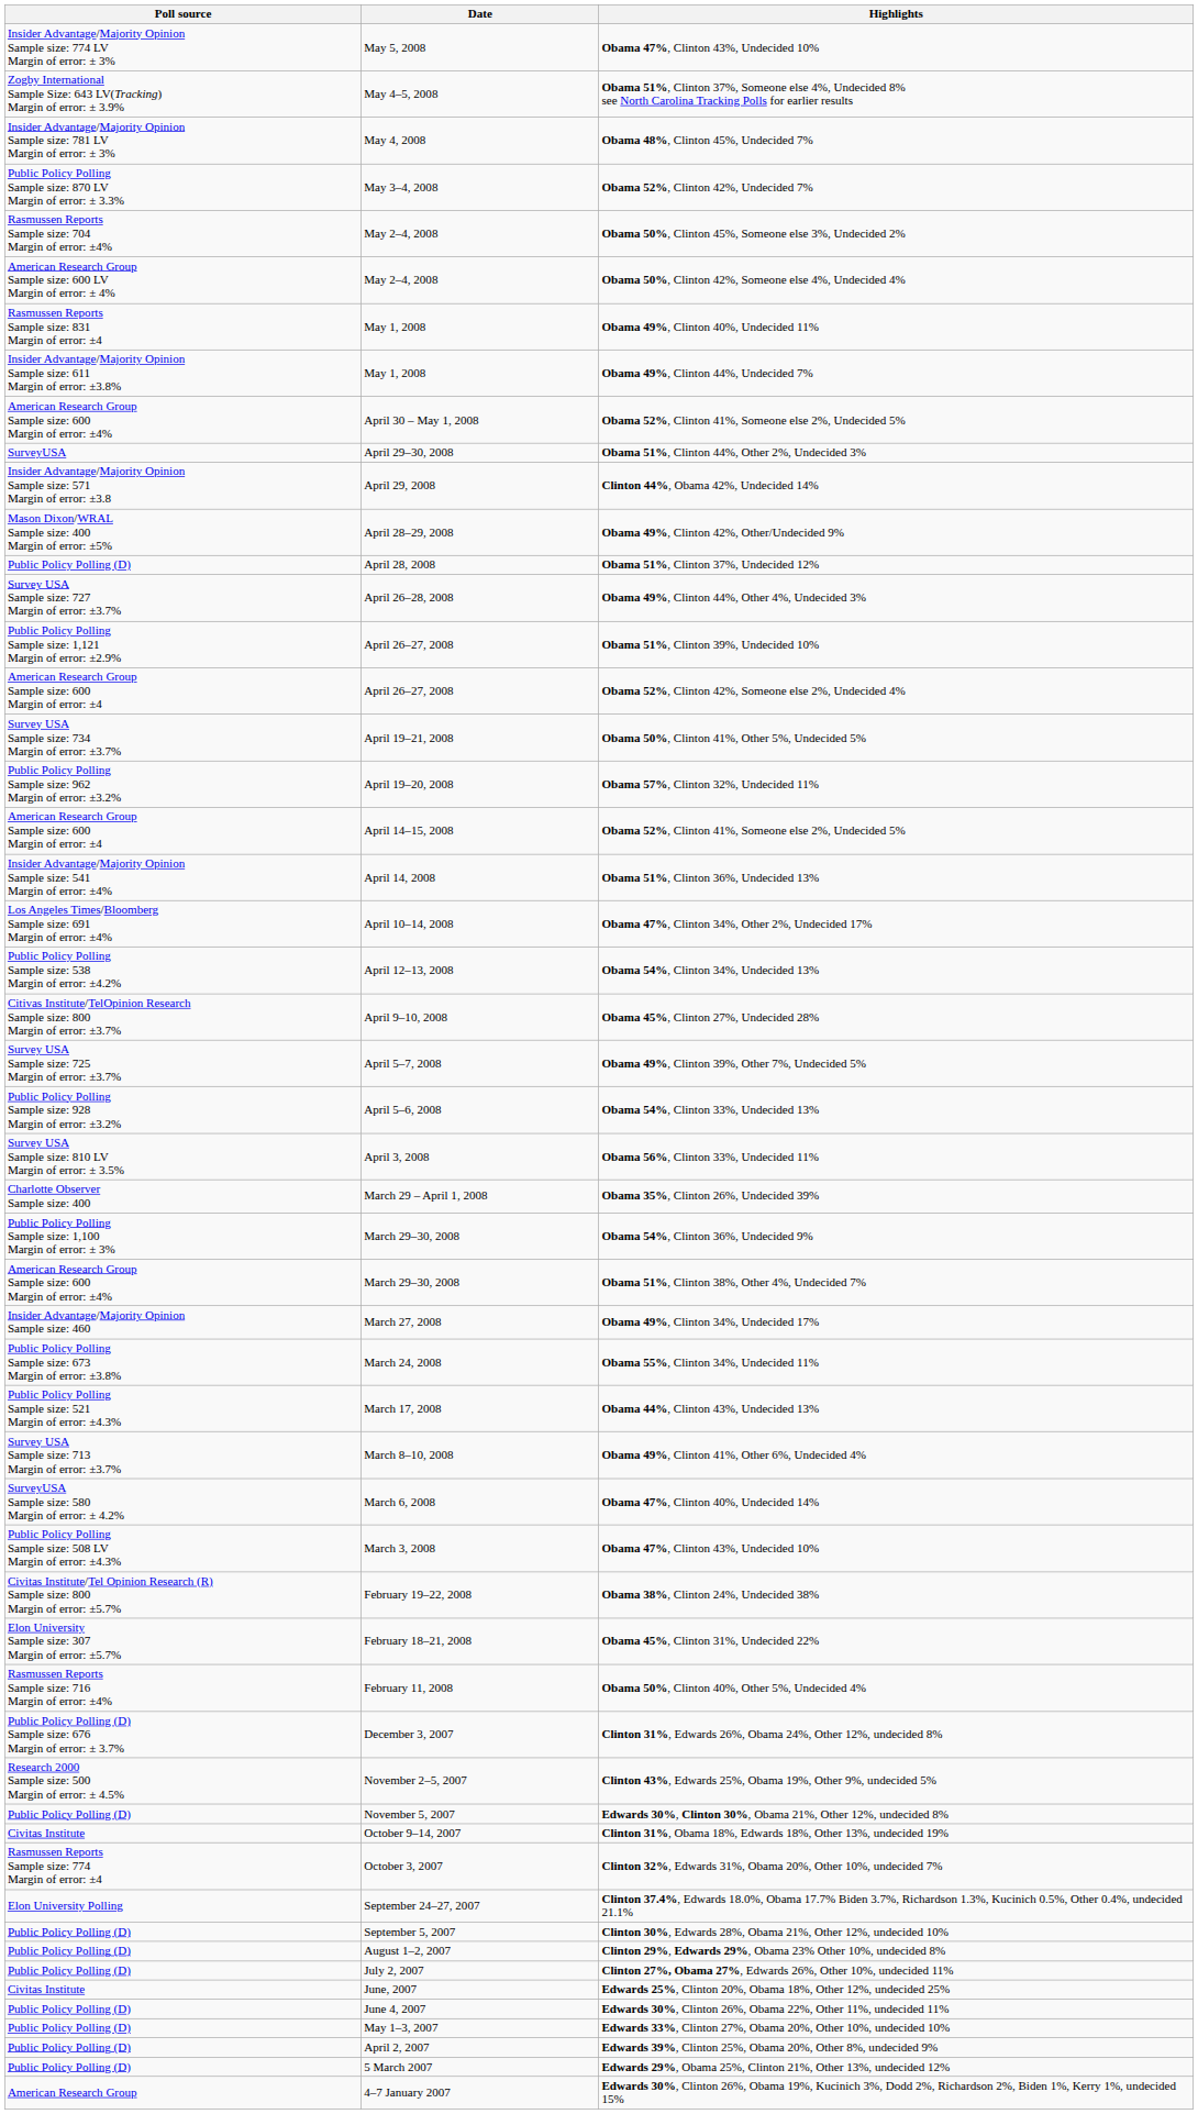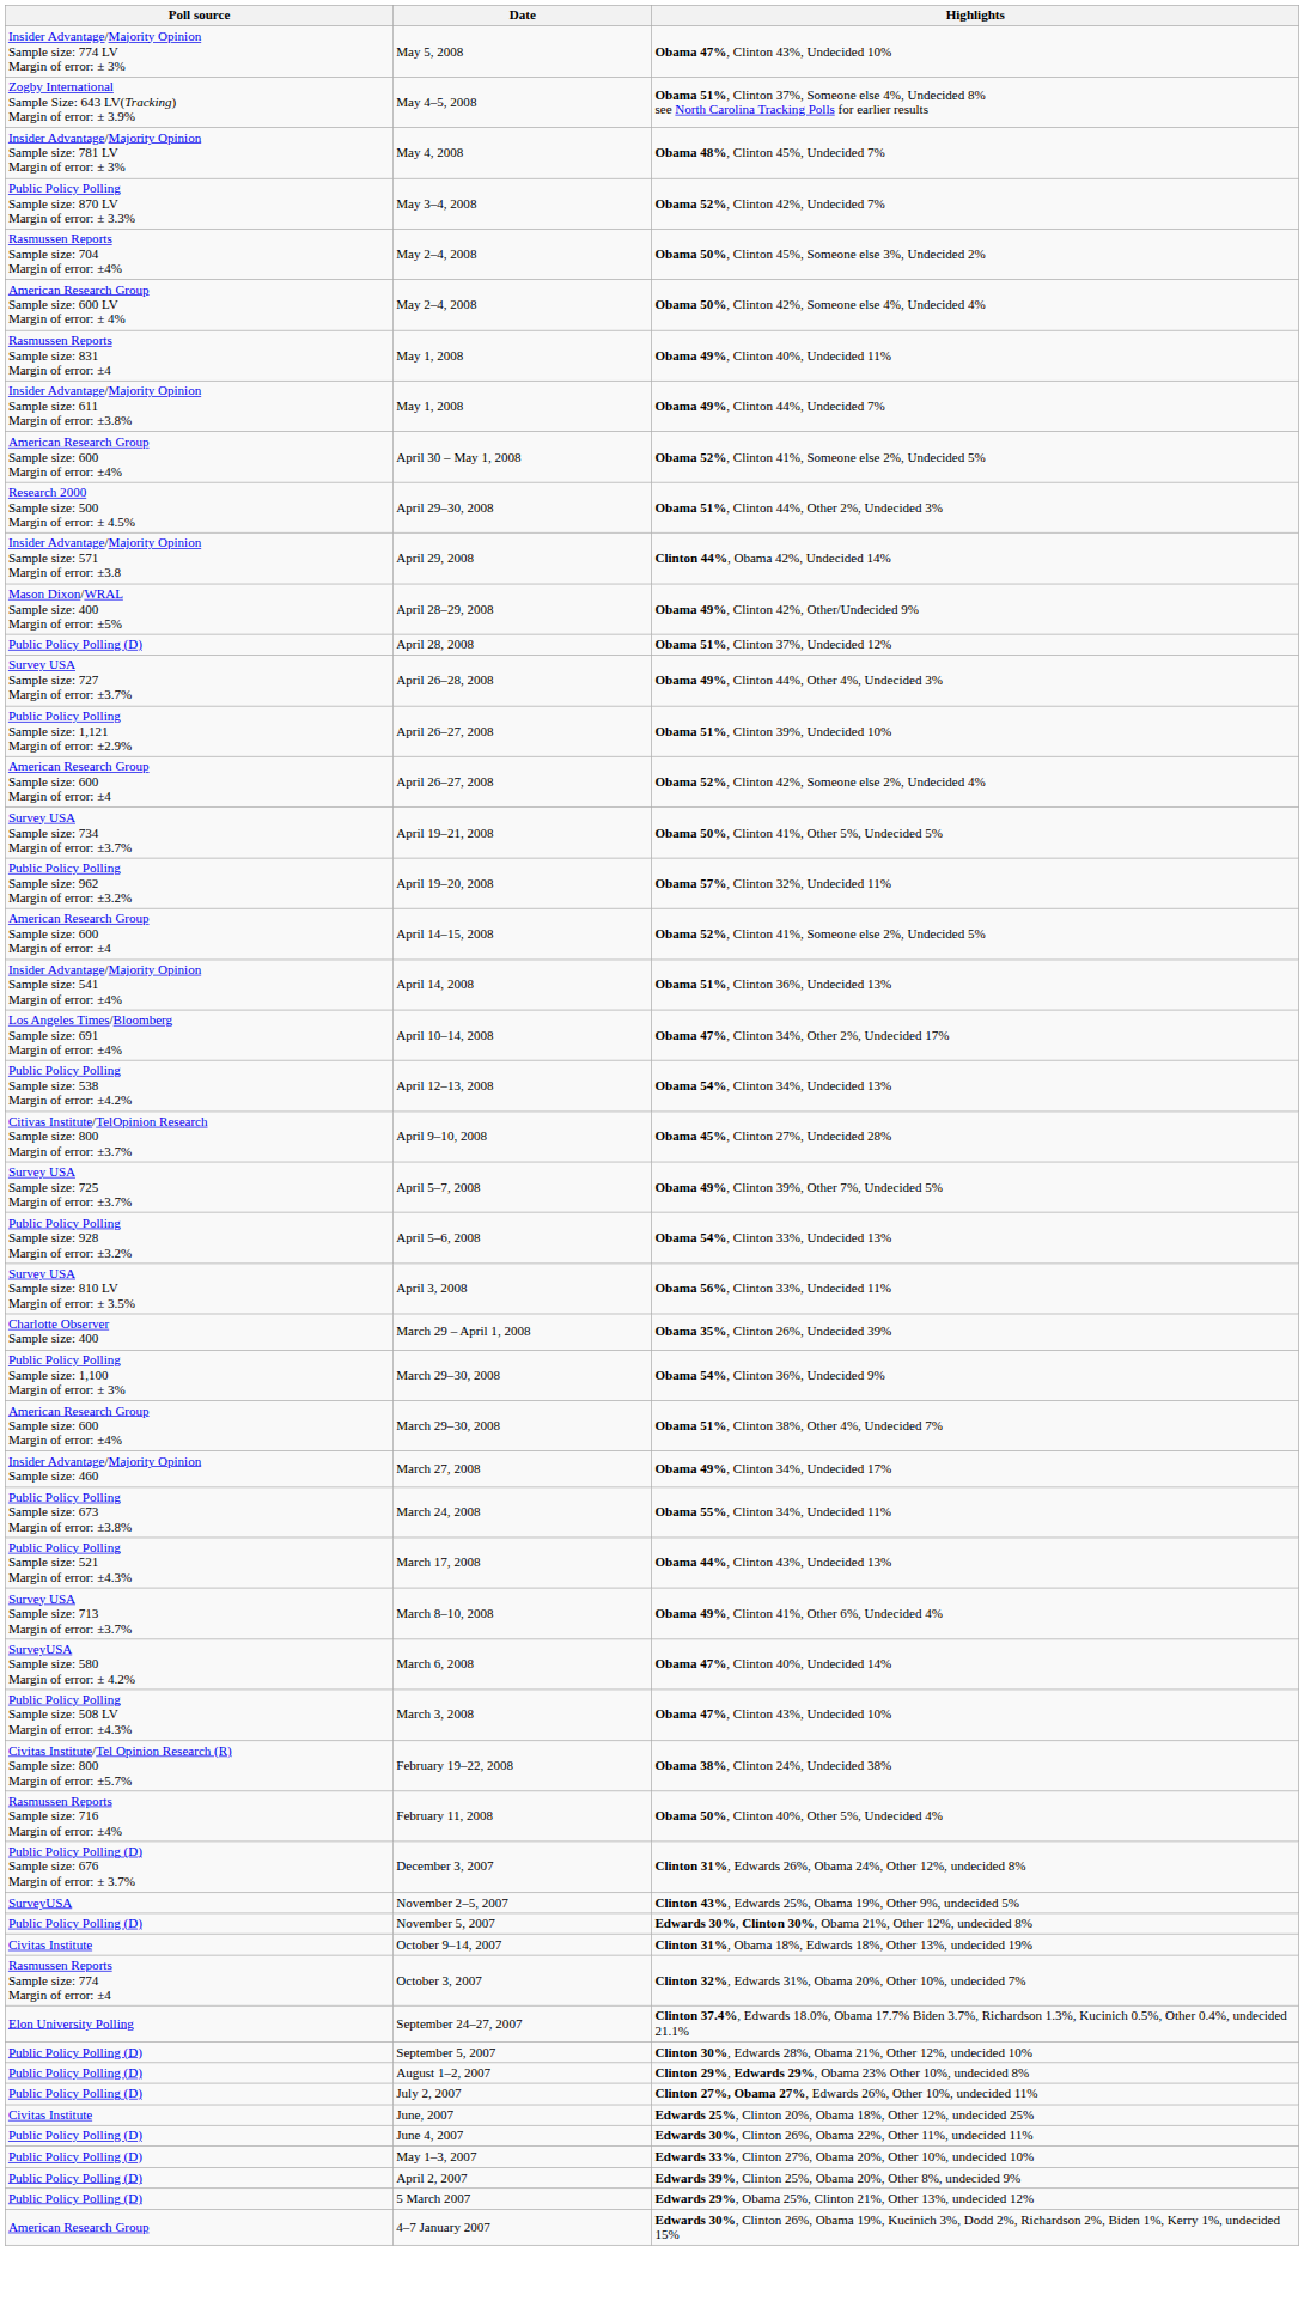Obama 51%, Clinton 44%, Other 2%, Undecided 3% | Poll source: SurveyUSA -> Research 2000 Sample size: 500 Margin of error: ± 4.5%
- row: Elon University Sample size: 307 Margin of error: ±5.7% | February 18–21, 2008 | Obama 45%, Clinton 31%, Undecided 22%
Clinton 43%, Edwards 25%, Obama 19%, Other 9%, undecided 5% | Poll source: Research 2000 Sample size: 500 Margin of error: ± 4.5% -> SurveyUSA
